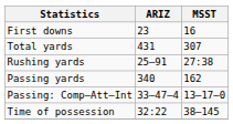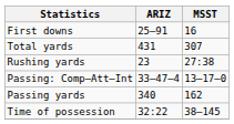First downs | ARIZ: 23 -> 25–91
Rushing yards | ARIZ: 25–91 -> 23
rows swapped: Passing yards <-> Passing: Comp–Att–Int
